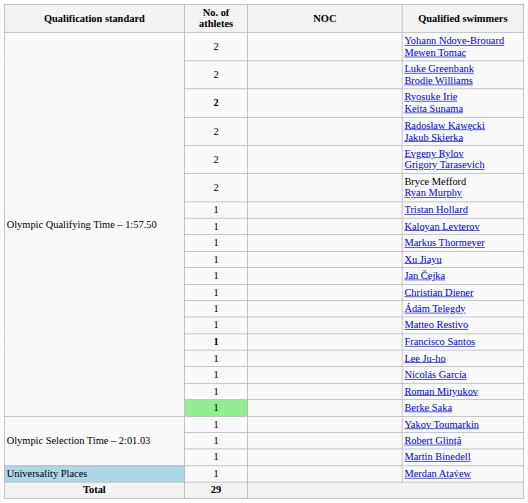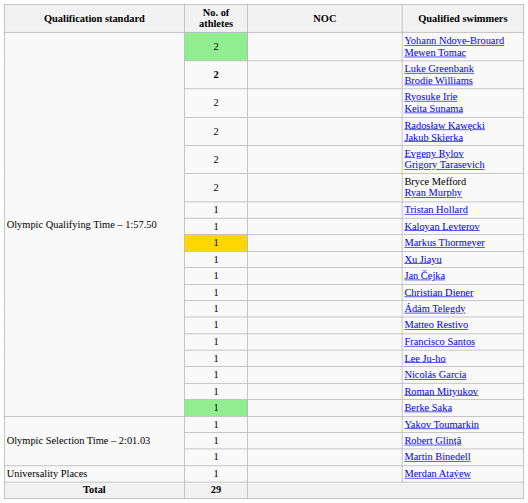Yohann Ndoye-Brouard Mewen Tomac | No. of athletes: no background -> lightgreen background
Luke Greenbank Brodie Williams | No. of athletes: normal -> bold
Ryosuke Irie Keita Sunama | No. of athletes: bold -> normal
Markus Thormeyer | No. of athletes: no background -> gold background
Francisco Santos | No. of athletes: bold -> normal
Merdan Ataýew | Qualification standard: lightblue background -> no background
